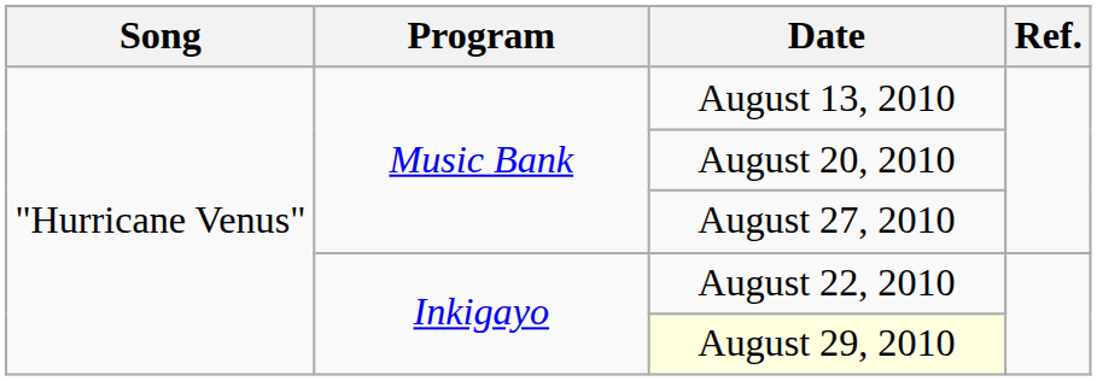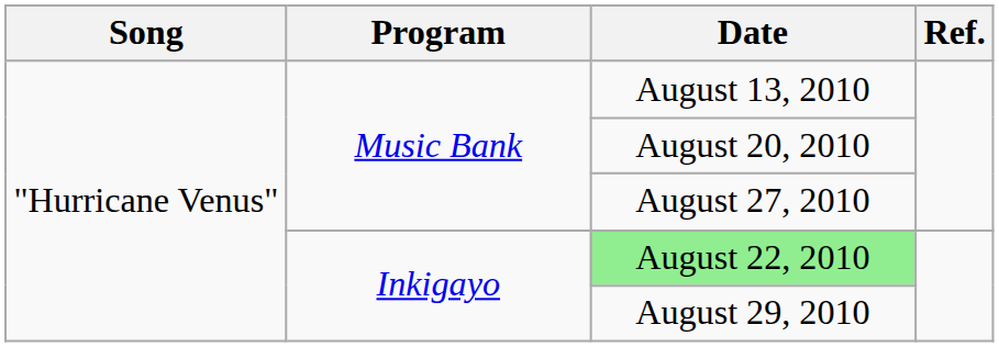August 22, 2010 | Date: no background -> lightgreen background
August 29, 2010 | Date: lightyellow background -> no background
